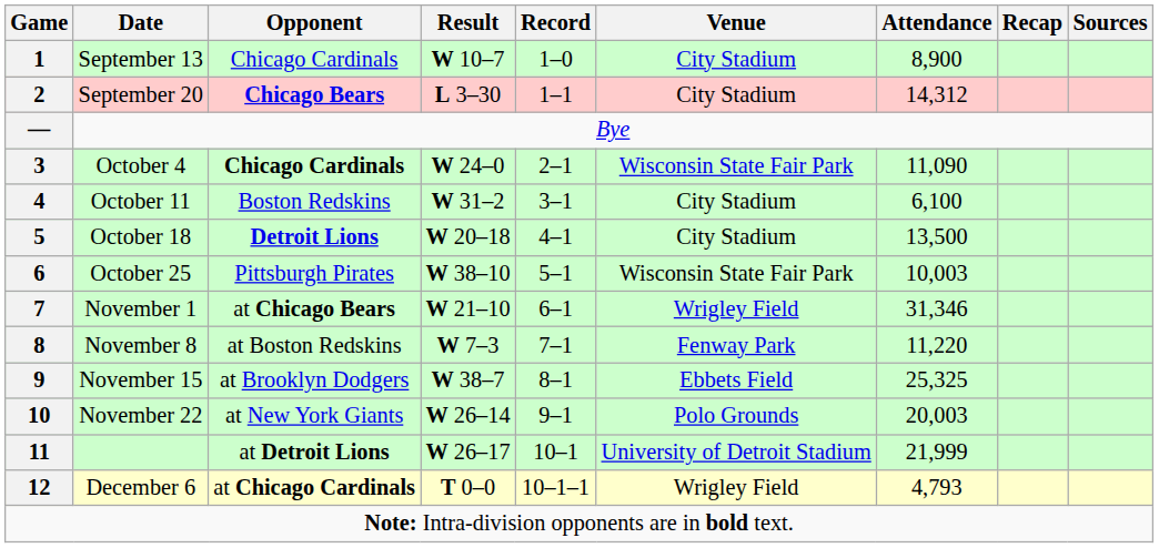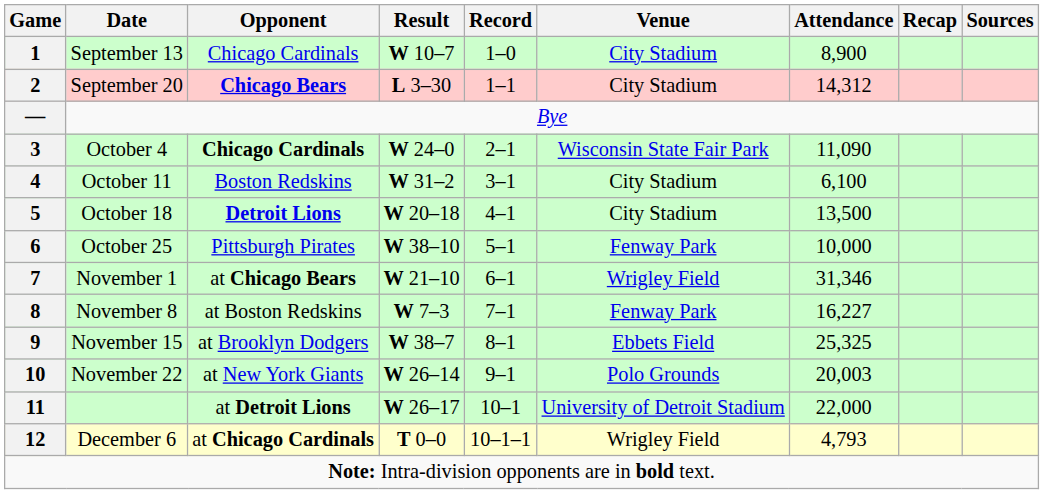6 | Venue: Wisconsin State Fair Park -> Fenway Park
6 | Attendance: 10,003 -> 10,000
8 | Attendance: 11,220 -> 16,227
11 | Attendance: 21,999 -> 22,000
